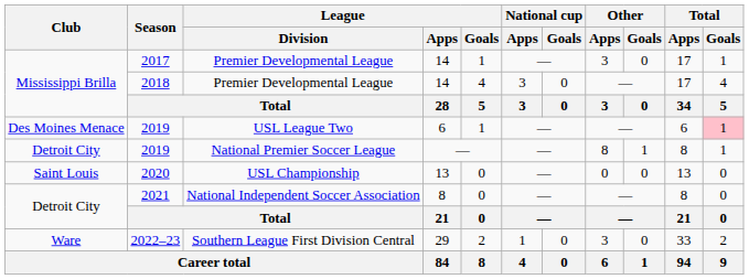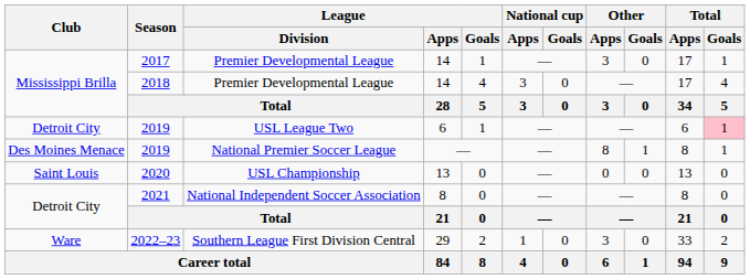2019 / USL League Two | Club: Des Moines Menace -> Detroit City
2019 / National Premier Soccer League | Club: Detroit City -> Des Moines Menace
